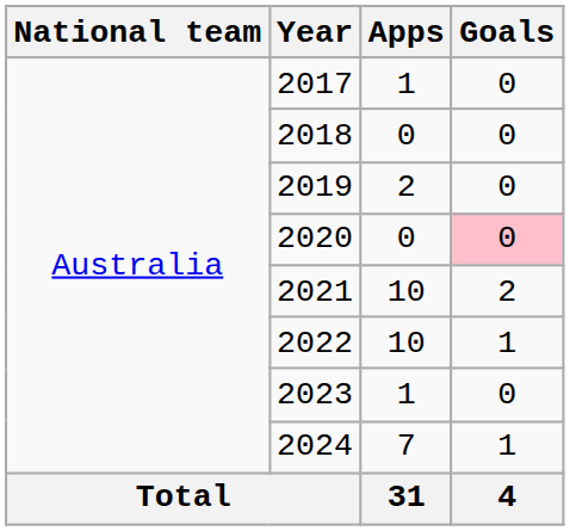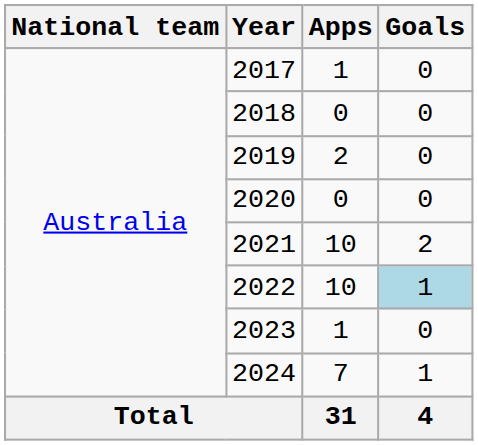2020 | Goals: pink background -> no background
2022 | Goals: no background -> lightblue background
